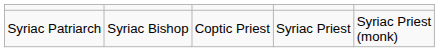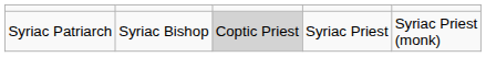Syriac Patriarch | column 3: no background -> lightgrey background
